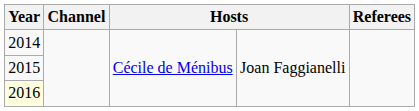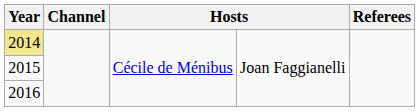2014 | Year: no background -> khaki background
2016 | Year: lightyellow background -> no background
